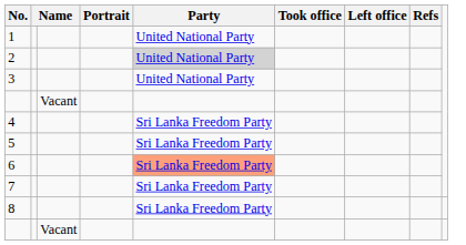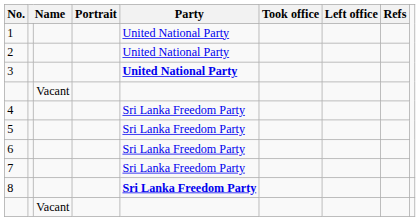2 | Party: lightgrey background -> no background
3 | Party: normal -> bold
6 | Party: lightsalmon background -> no background
8 | Party: normal -> bold
